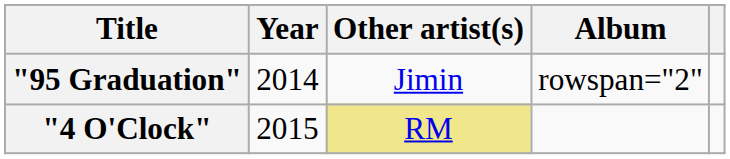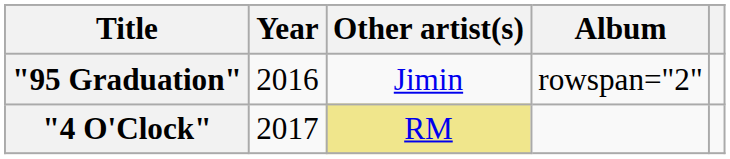"95 Graduation" | Year: 2014 -> 2016
"4 O'Clock" | Year: 2015 -> 2017
